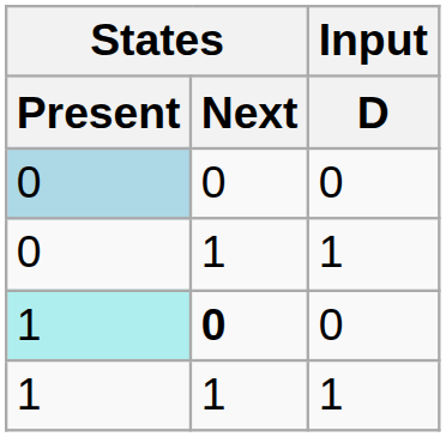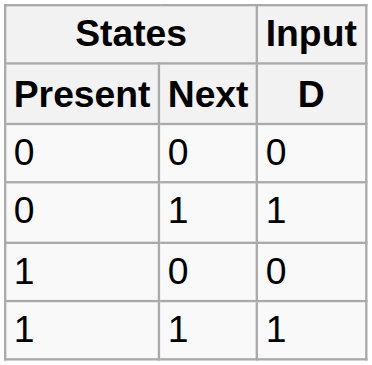row 3 | States / Present: lightblue background -> no background
row 5 | States / Present: paleturquoise background -> no background
row 5 | States / Next: bold -> normal
